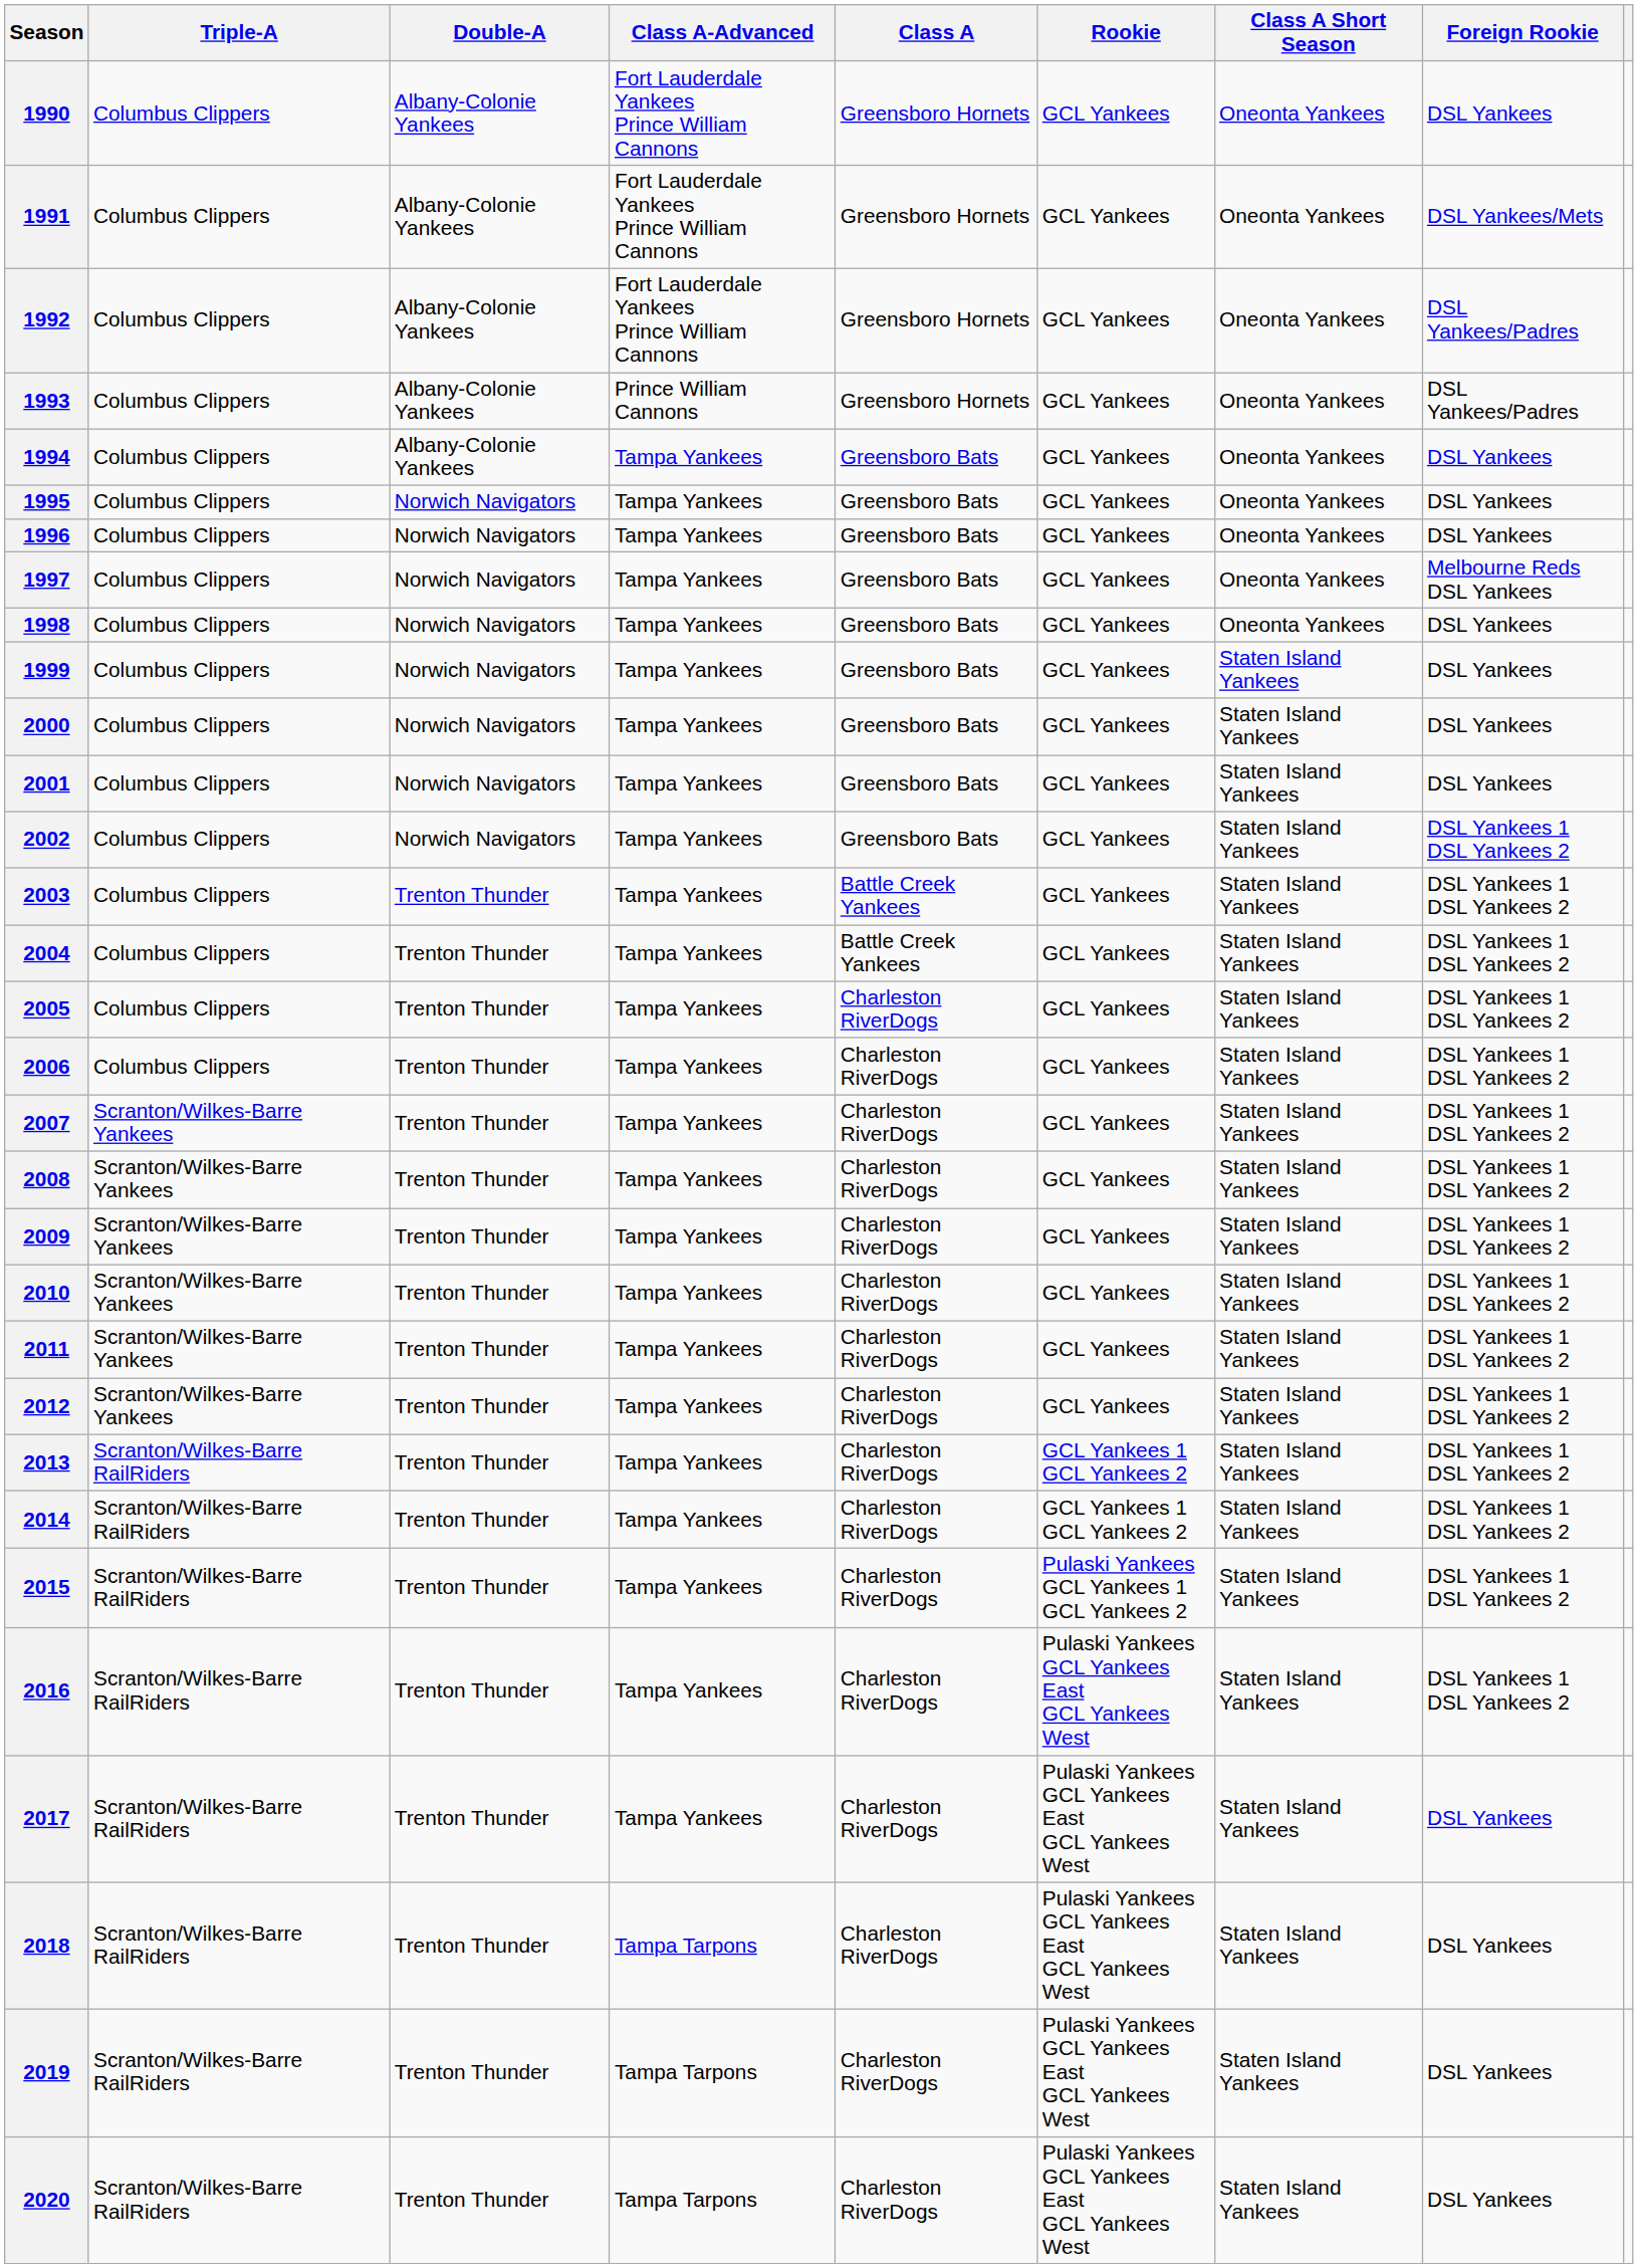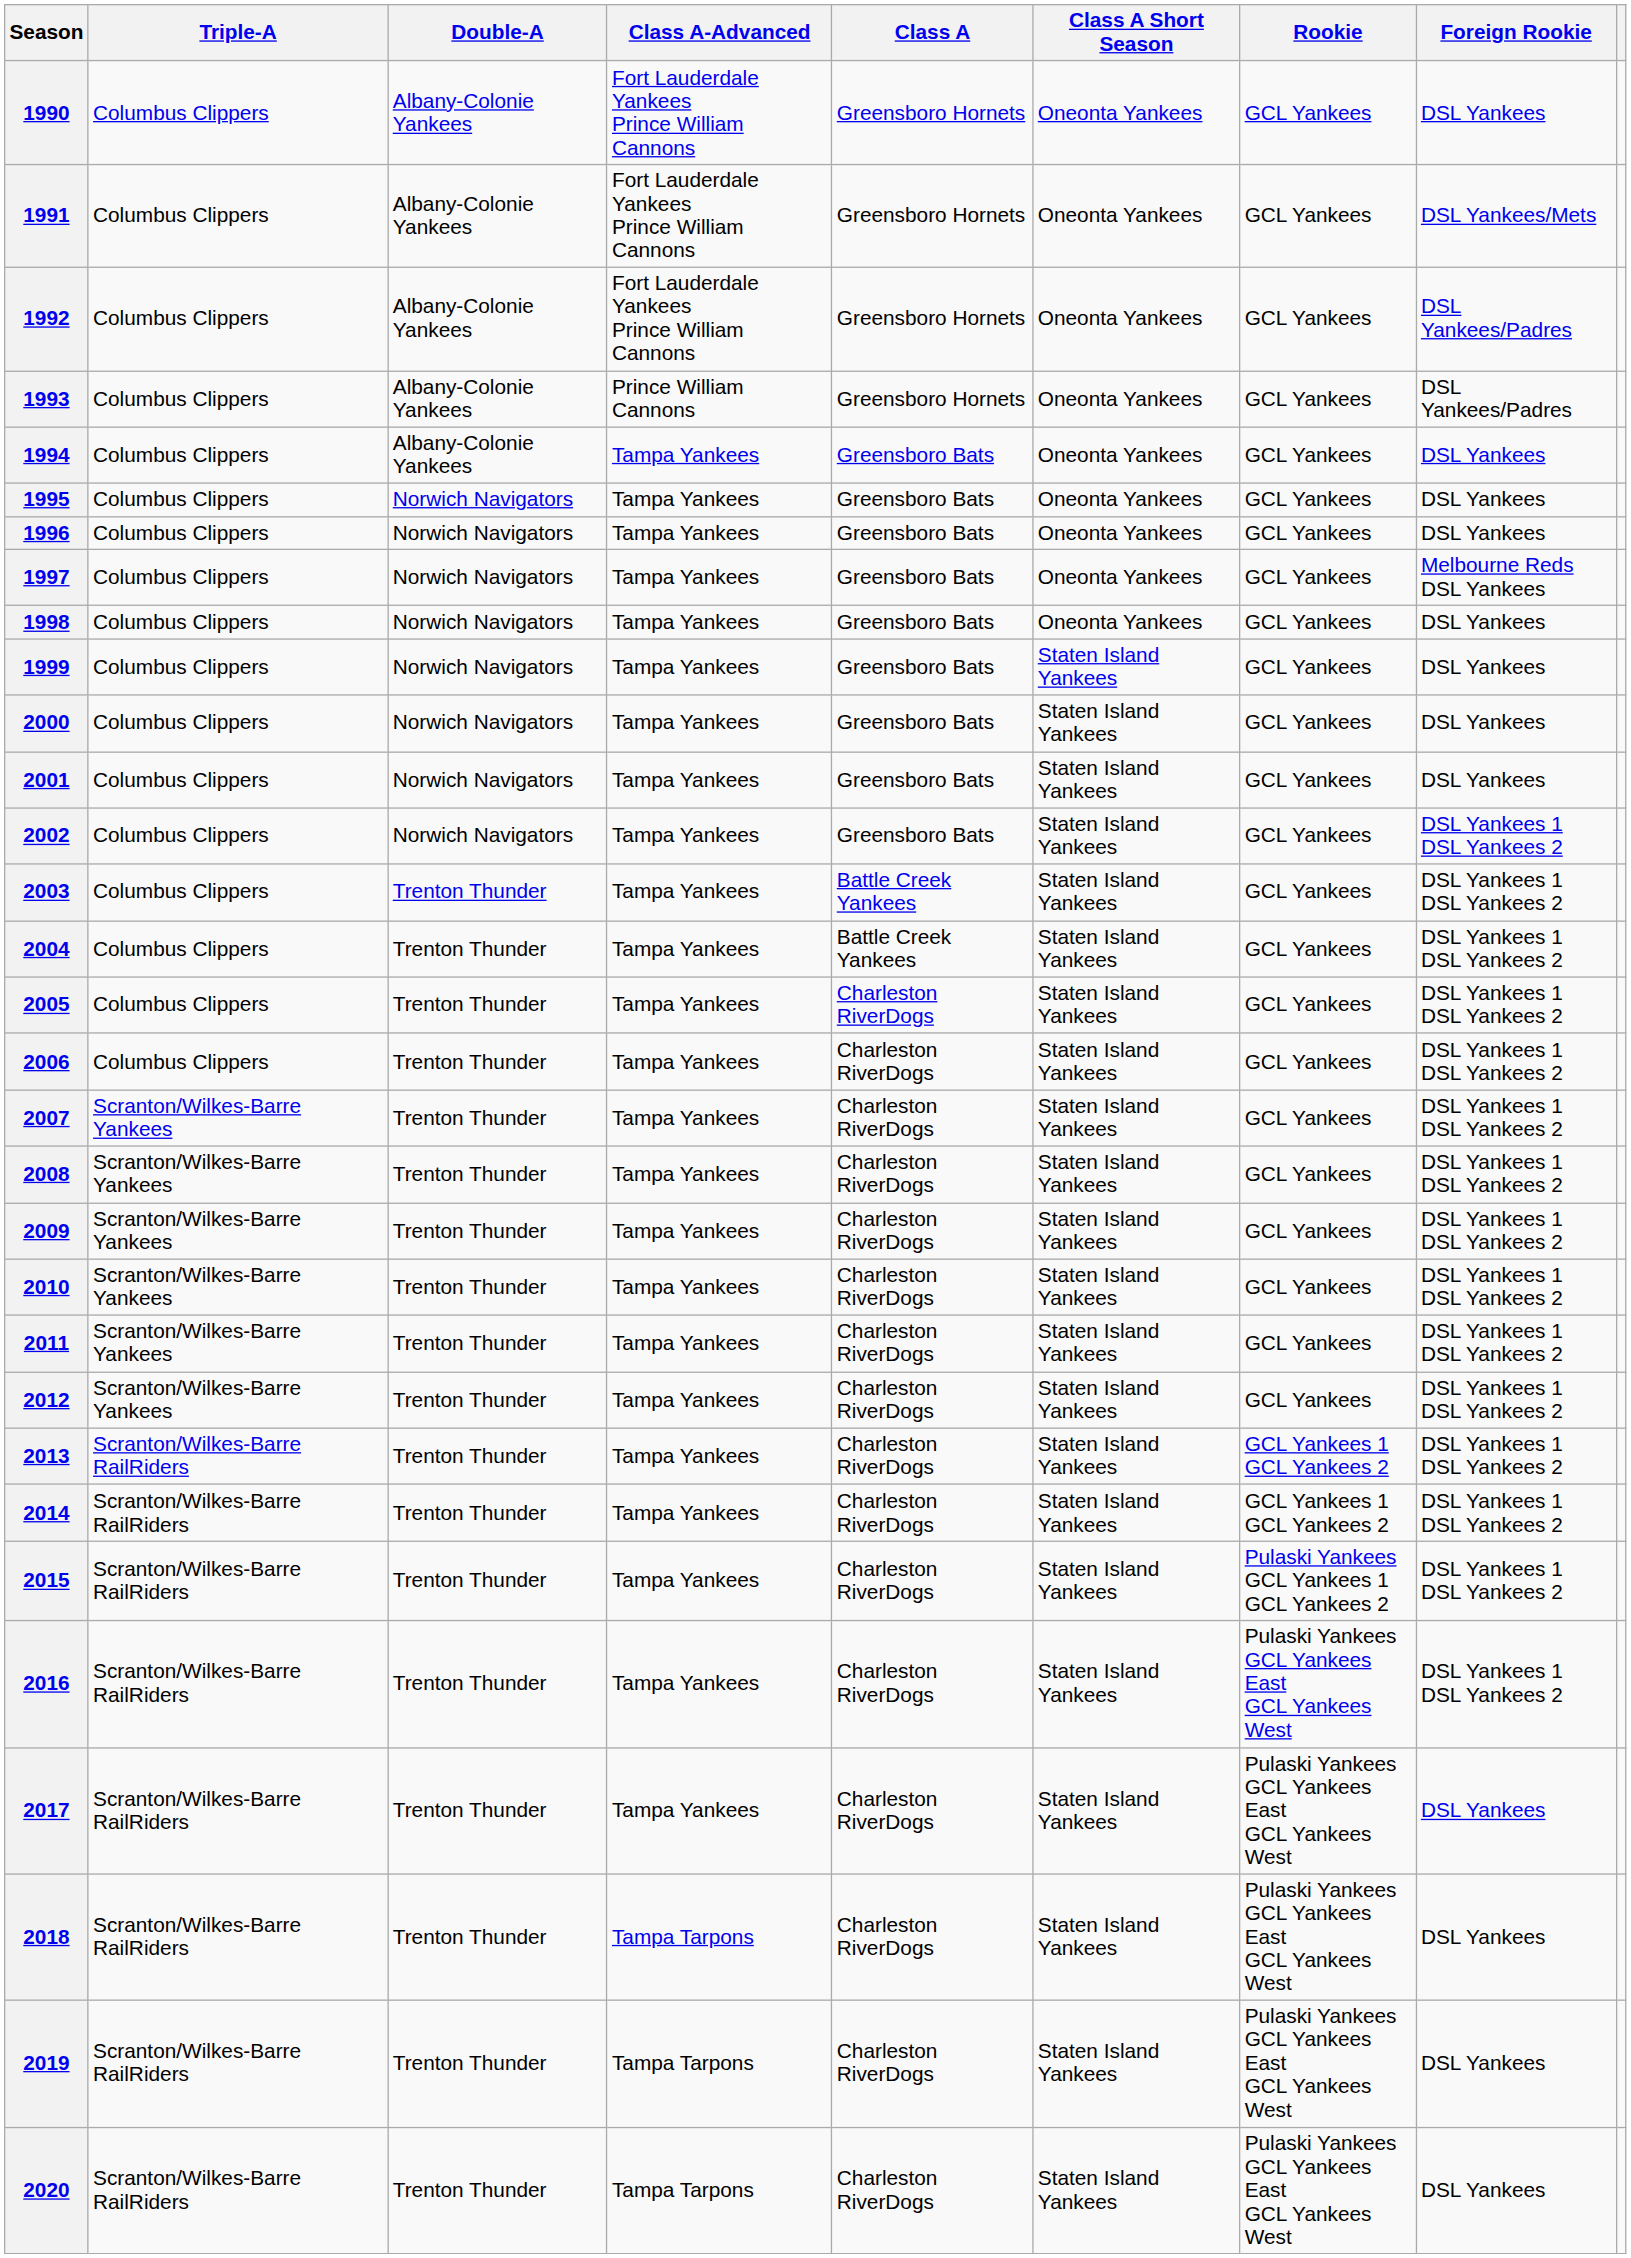columns swapped: Class A Short Season <-> Rookie
